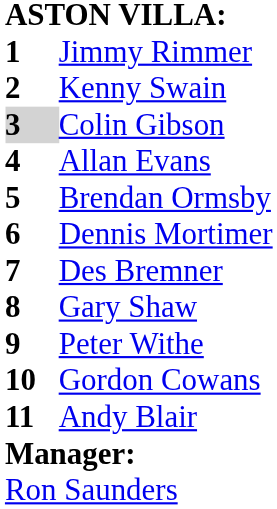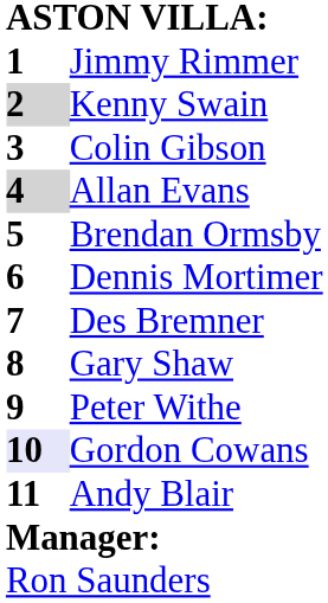Kenny Swain | column 1: no background -> lightgrey background
Colin Gibson | column 1: lightgrey background -> no background
Allan Evans | column 1: no background -> lightgrey background
Gordon Cowans | column 1: no background -> lavender background
